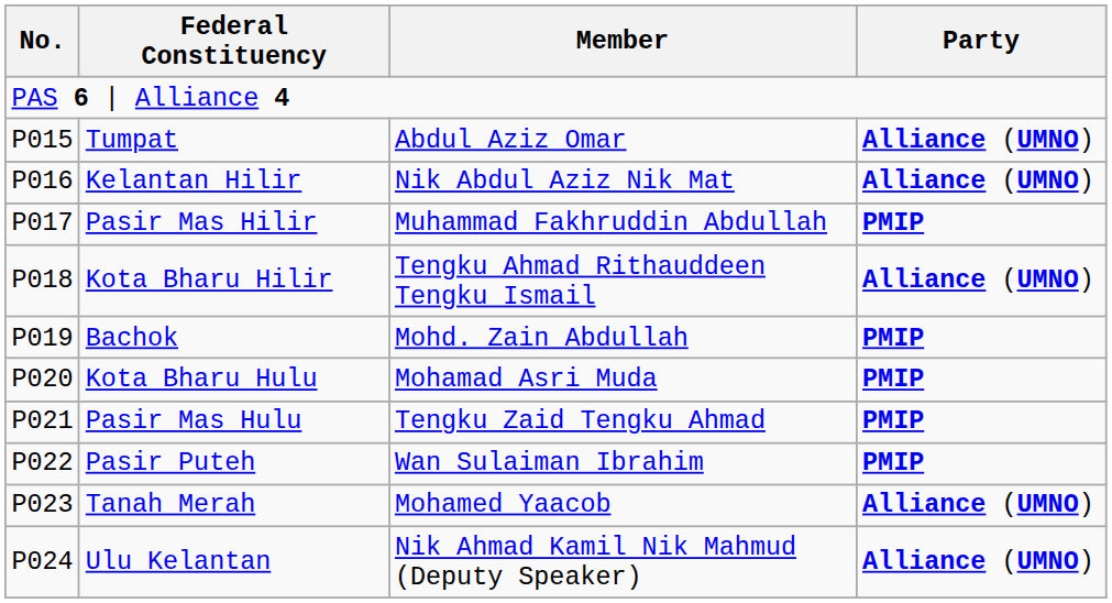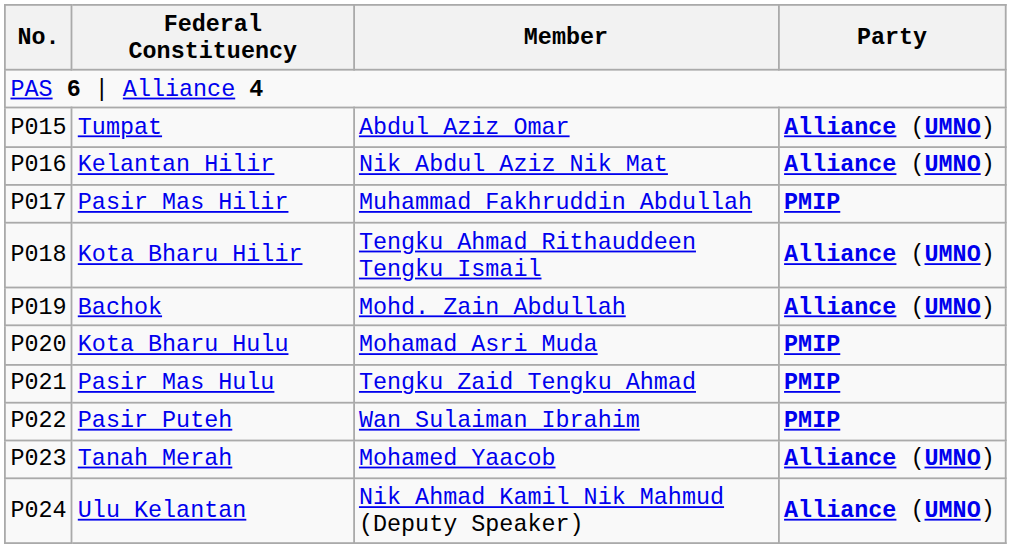Bachok | Party: PMIP -> Alliance (UMNO)
